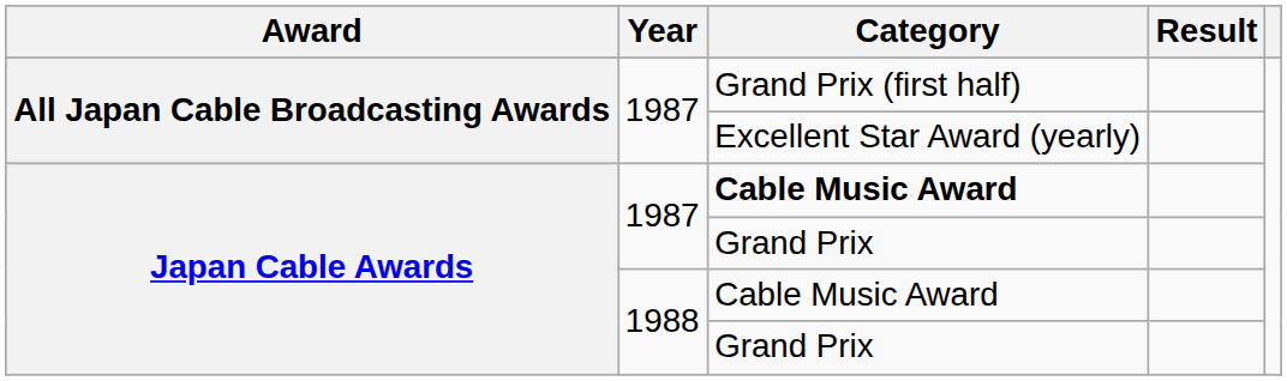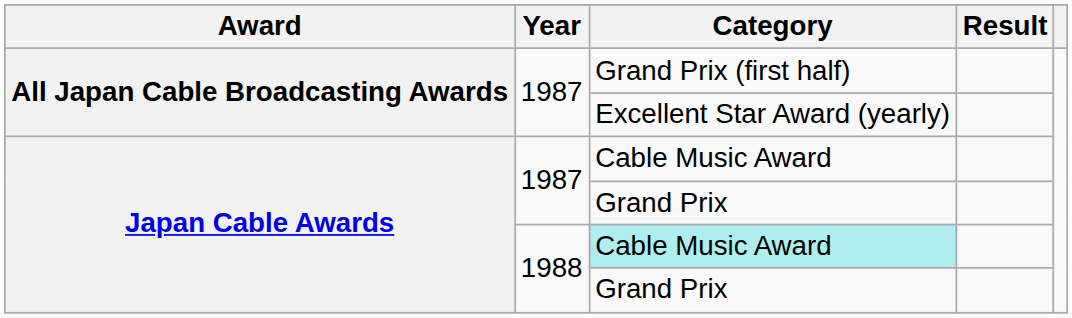1987 / Cable Music Award | Category: bold -> normal
1988 / Cable Music Award | Category: no background -> paleturquoise background
